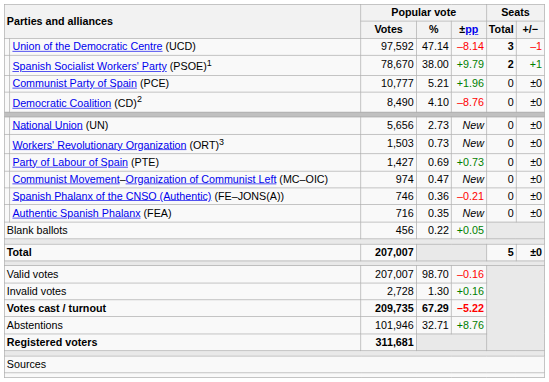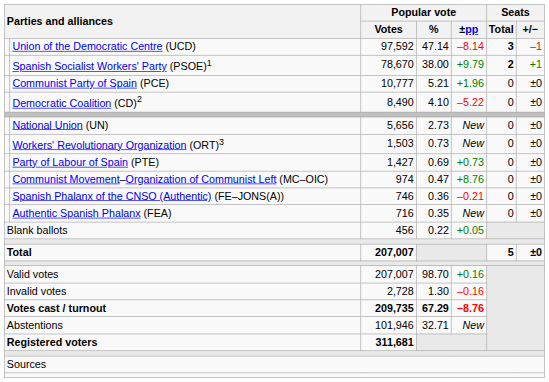Democratic Coalition (CD)2 | Popular vote / ±pp: –8.76 -> –5.22
Communist Movement–Organization of Communist Left (MC–OIC) | Popular vote / ±pp: New -> +8.76
Valid votes | Popular vote / ±pp: –0.16 -> +0.16
Invalid votes | Popular vote / ±pp: +0.16 -> –0.16
Votes cast / turnout | Popular vote / ±pp: –5.22 -> –8.76
Abstentions | Popular vote / ±pp: +8.76 -> New
